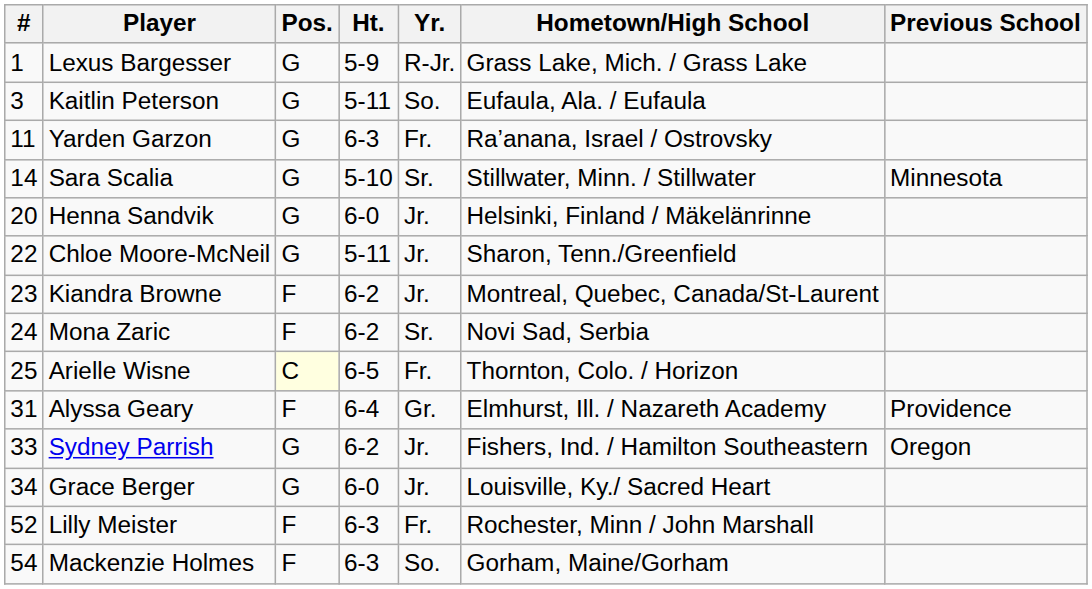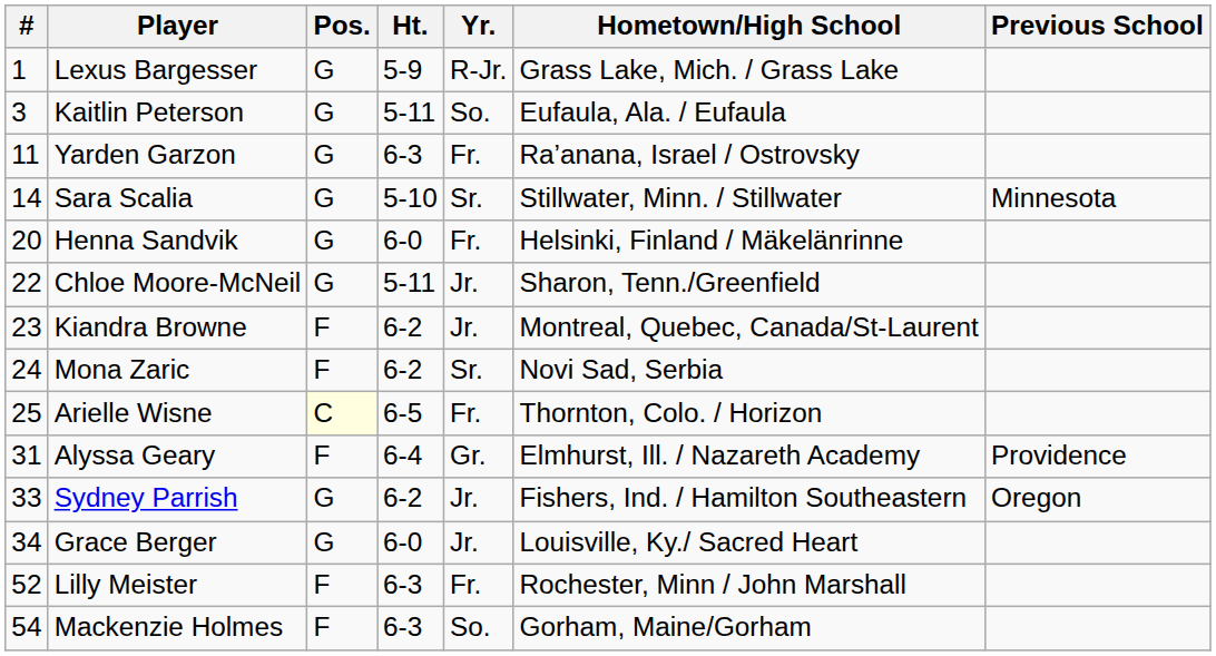Henna Sandvik | Yr.: Jr. -> Fr.
